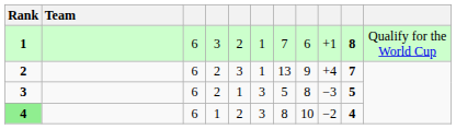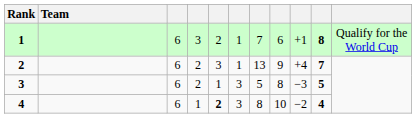row 5 | Rank: lightgreen background -> no background
row 5 | column 5: normal -> bold
